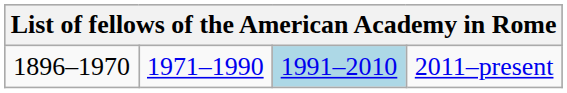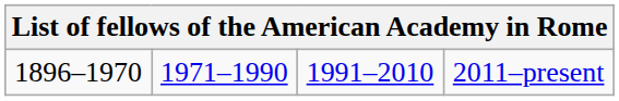2011–present | column 3: lightblue background -> no background
